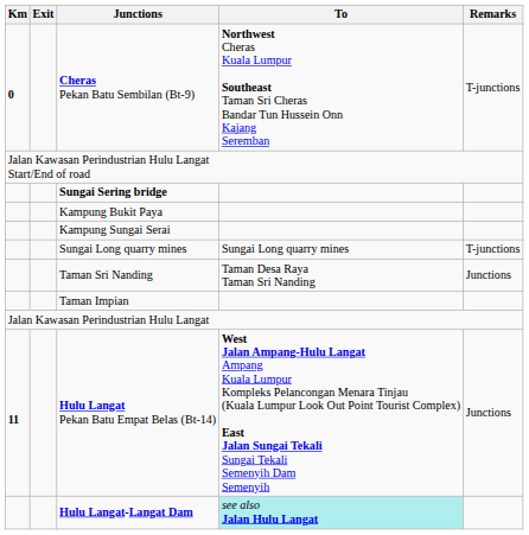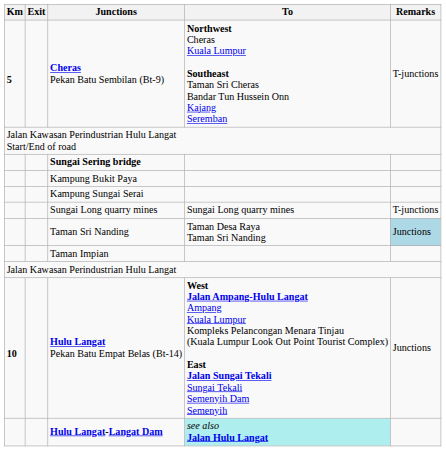Cheras Pekan Batu Sembilan (Bt-9) | Km: 0 -> 5
Taman Sri Nanding | Remarks: no background -> lightblue background
Hulu Langat Pekan Batu Empat Belas (Bt-14) | Km: 11 -> 10
